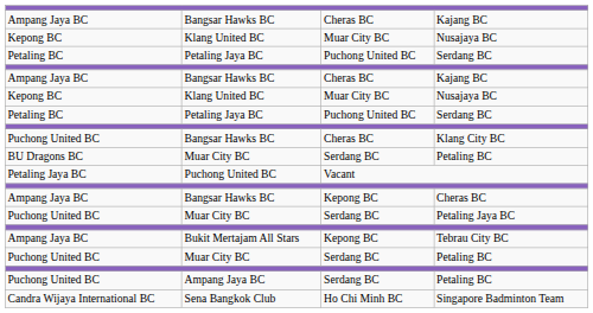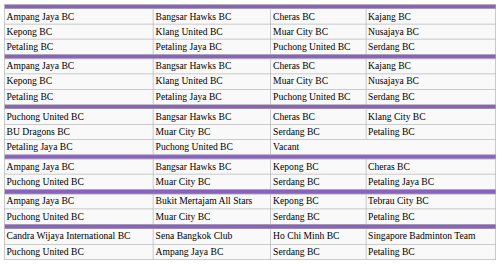rows swapped: Singapore Badminton Team <-> Ampang Jaya BC / Petaling BC
